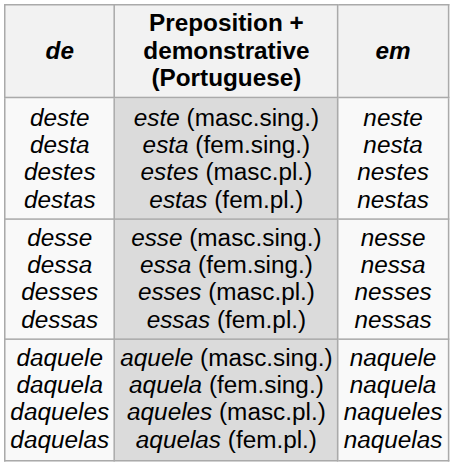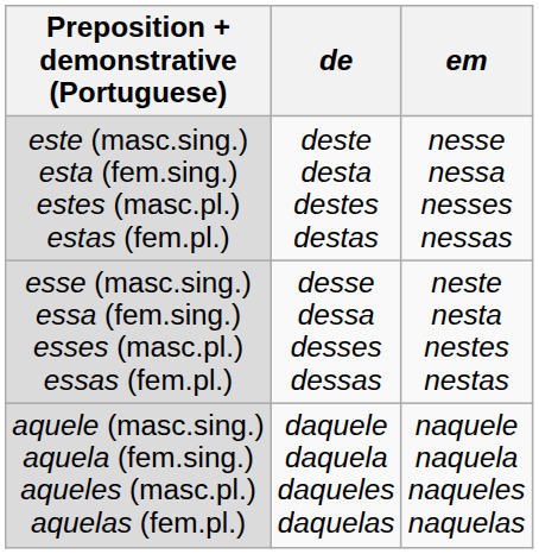columns swapped: Preposition + demonstrative (Portuguese) <-> de
row 2 | em: neste nesta nestes nestas -> nesse nessa nesses nessas
row 3 | em: nesse nessa nesses nessas -> neste nesta nestes nestas
